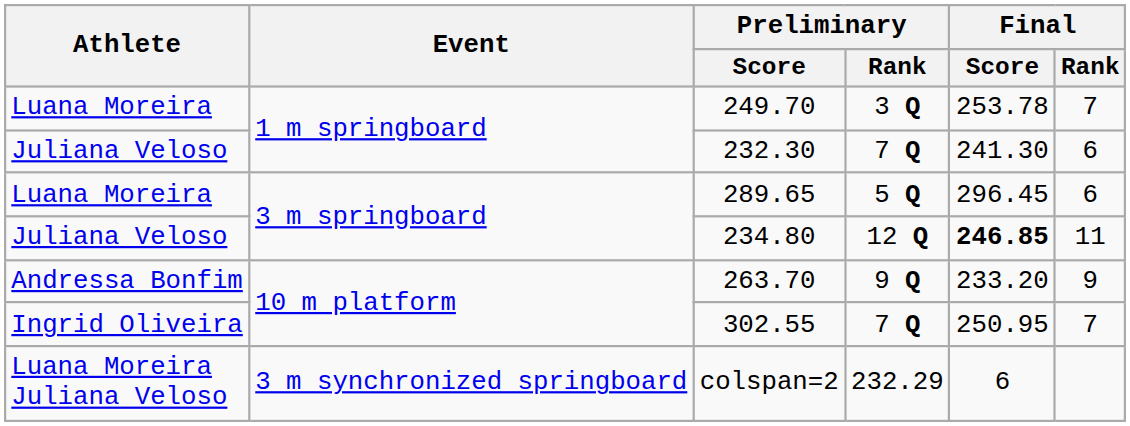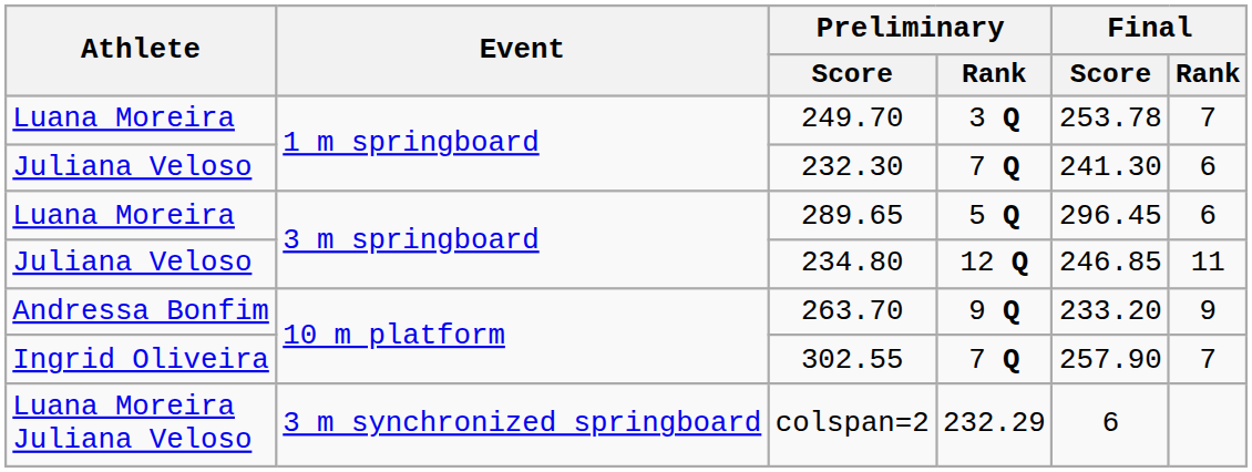234.80 | Final / Score: bold -> normal
302.55 | Final / Score: 250.95 -> 257.90
